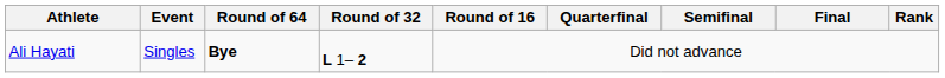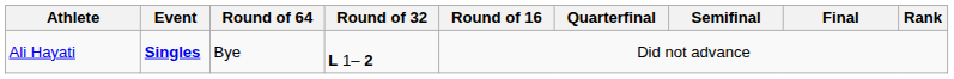Ali Hayati | Event: normal -> bold
Ali Hayati | Round of 64: bold -> normal
